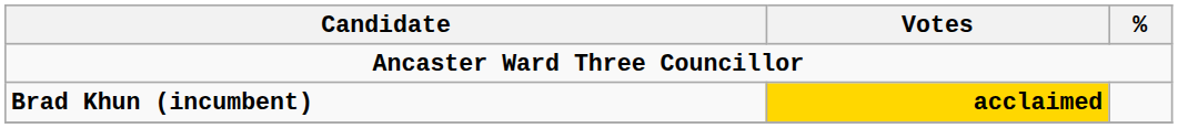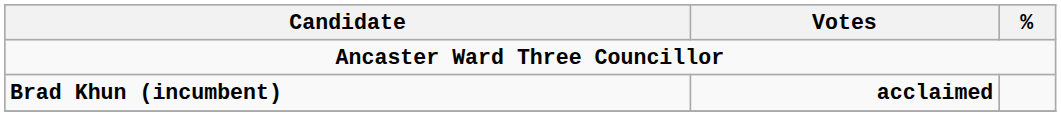Brad Khun (incumbent) | Votes: gold background -> no background
